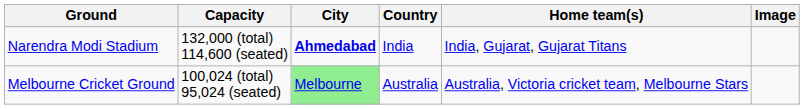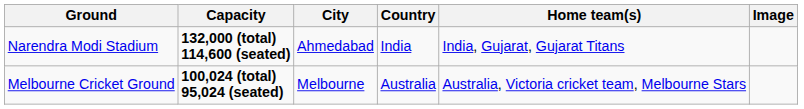row 2 | Capacity: normal -> bold
row 2 | City: bold -> normal
row 3 | Capacity: normal -> bold
row 3 | City: lightgreen background -> no background
